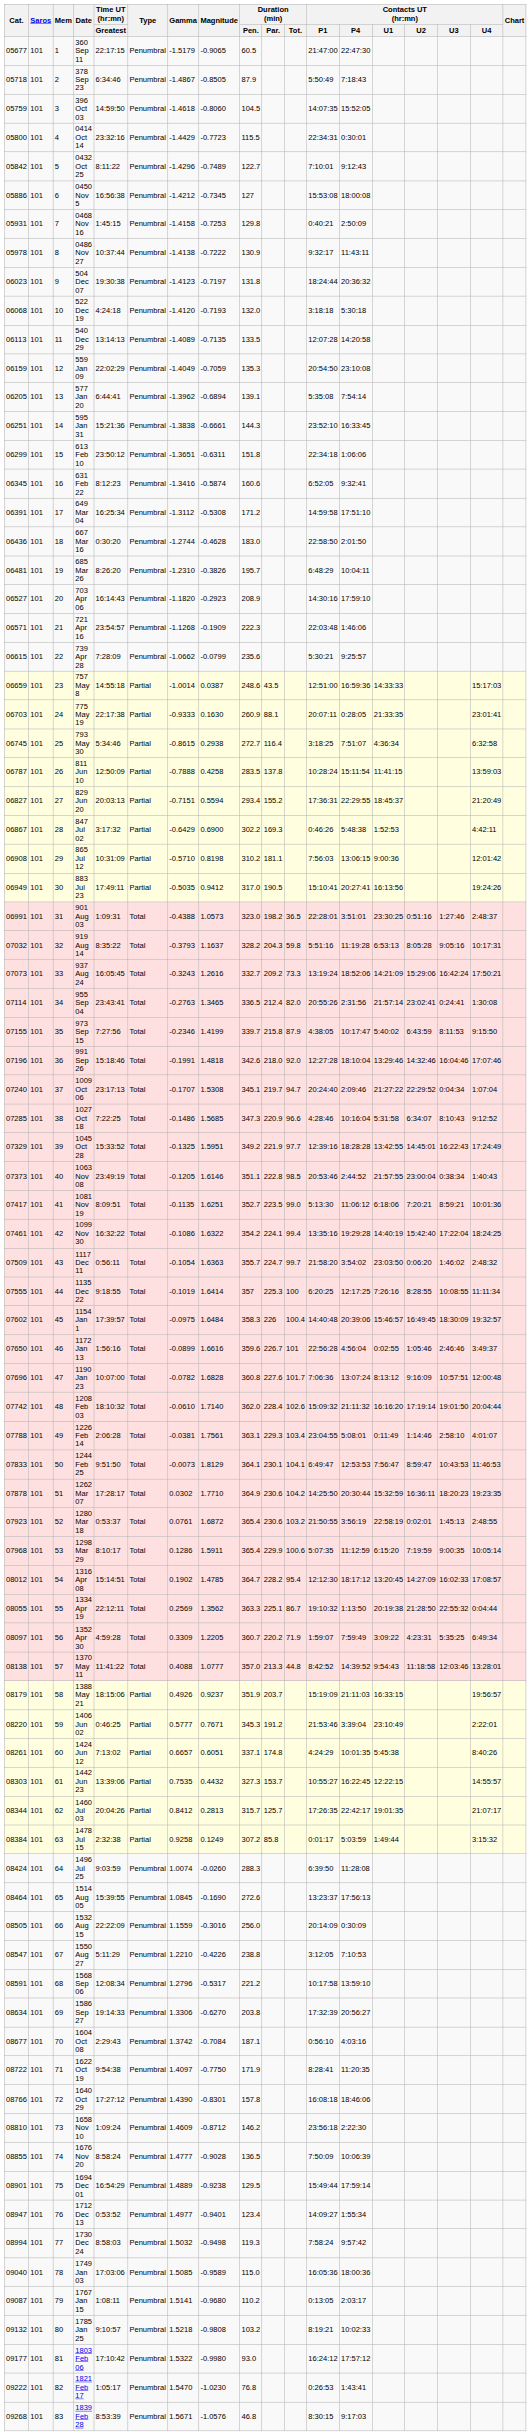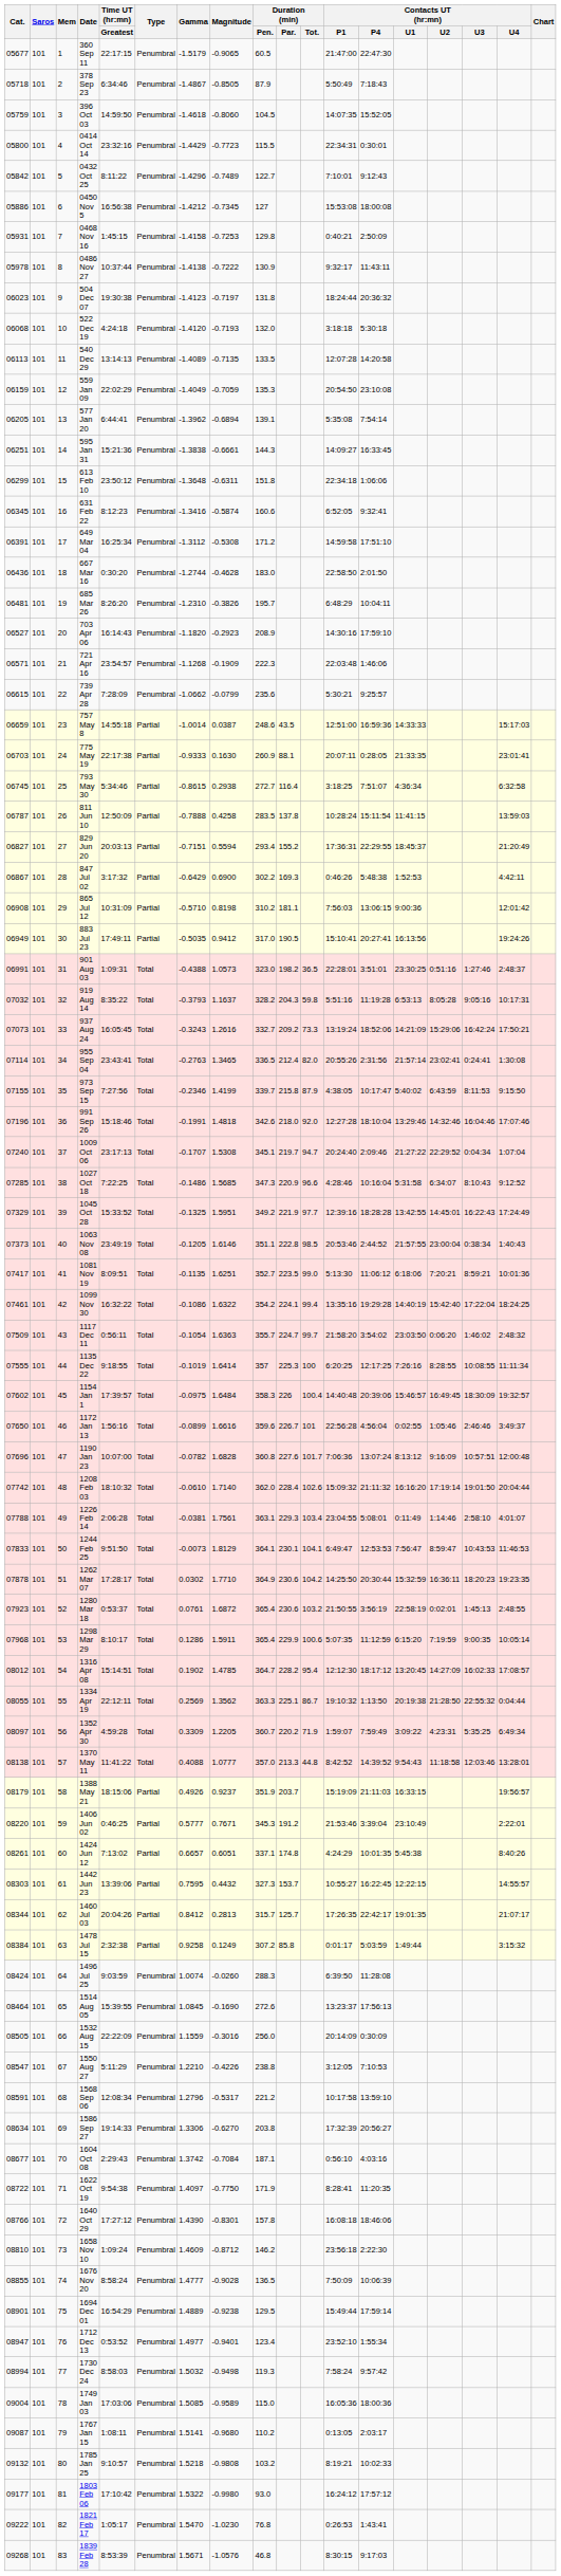595 Jan 31 | Contacts UT (hr:mn) / P1: 23:52:10 -> 14:09:27
613 Feb 10 | Gamma: -1.3651 -> -1.3648
1442 Jun 23 | Gamma: 0.7535 -> 0.7595
1712 Dec 13 | Contacts UT (hr:mn) / P1: 14:09:27 -> 23:52:10
1749 Jan 03 | Cat.: 09040 -> 09004
